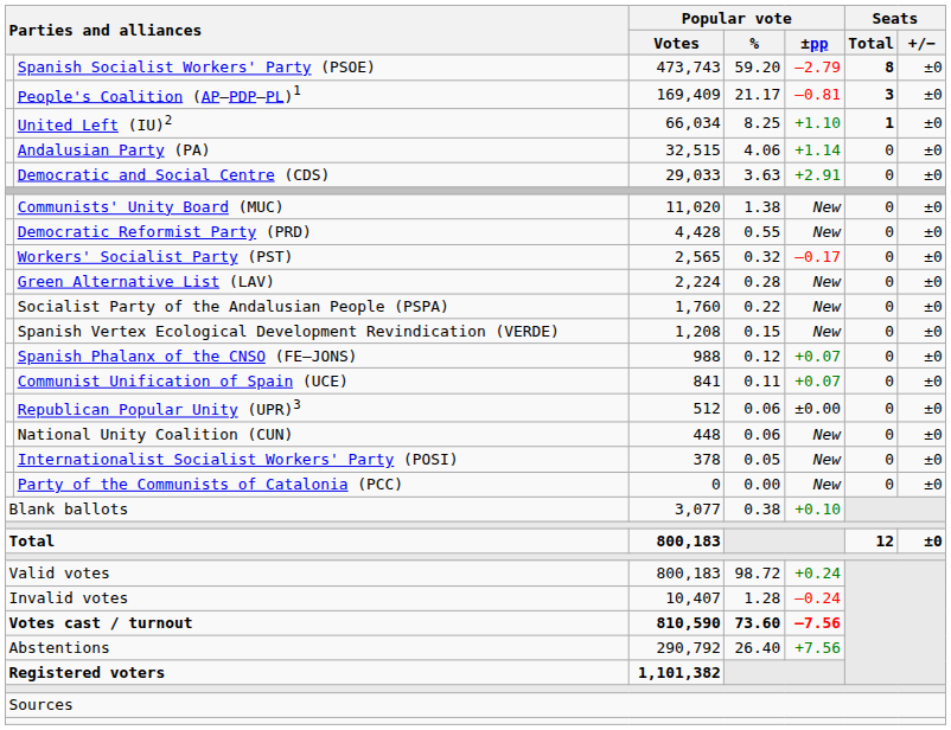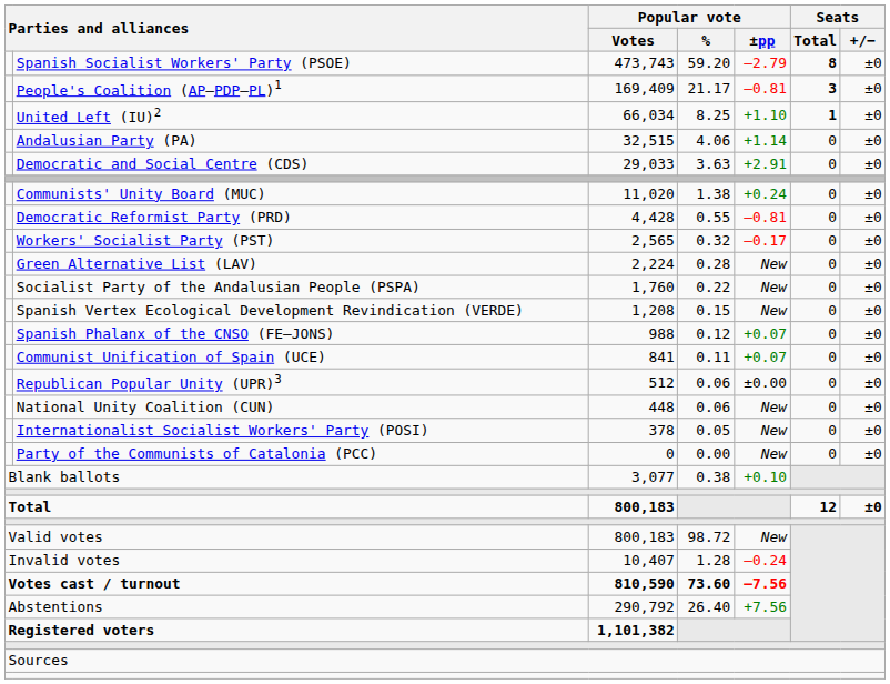Communists' Unity Board (MUC) | Popular vote / ±pp: New -> +0.24
Democratic Reformist Party (PRD) | Popular vote / ±pp: New -> –0.81
Valid votes | Popular vote / ±pp: +0.24 -> New
